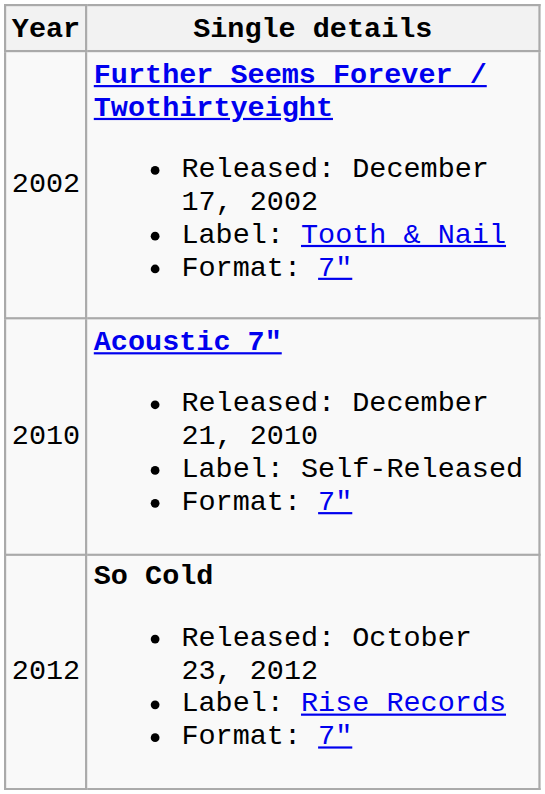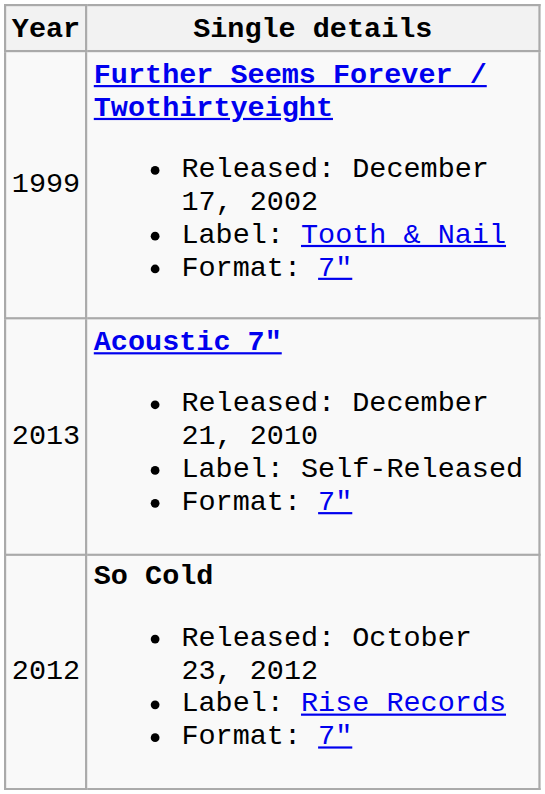row 2 | Year: 2002 -> 1999
row 3 | Year: 2010 -> 2013
